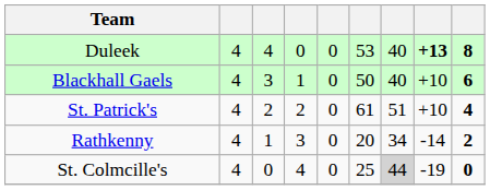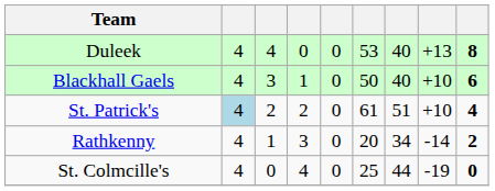Duleek | column 8: bold -> normal
St. Patrick's | column 2: no background -> lightblue background
St. Colmcille's | column 7: lightgrey background -> no background
